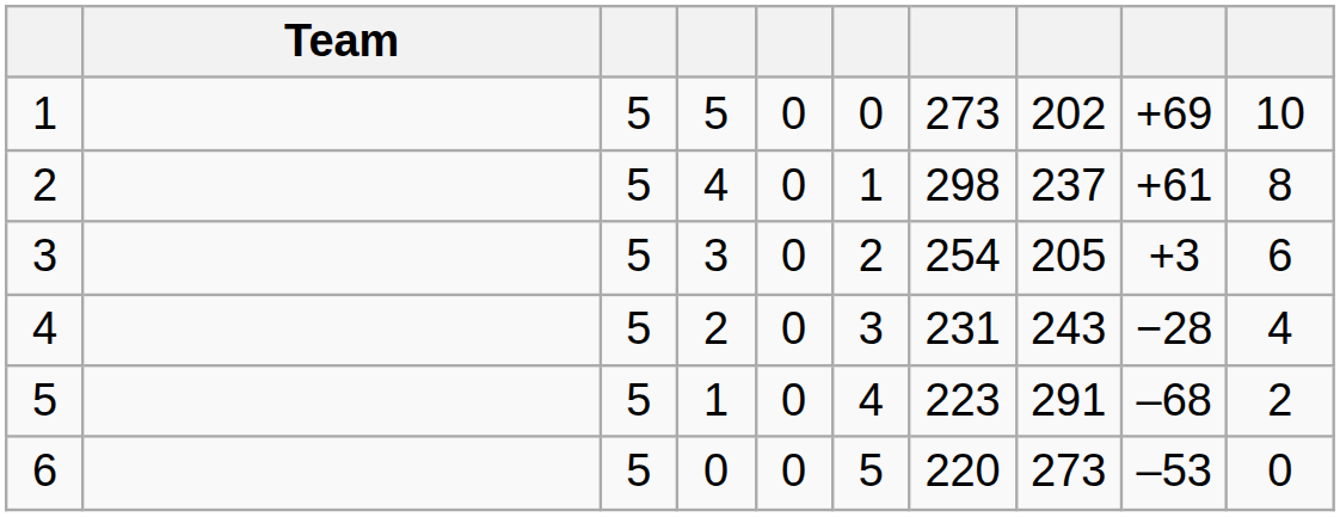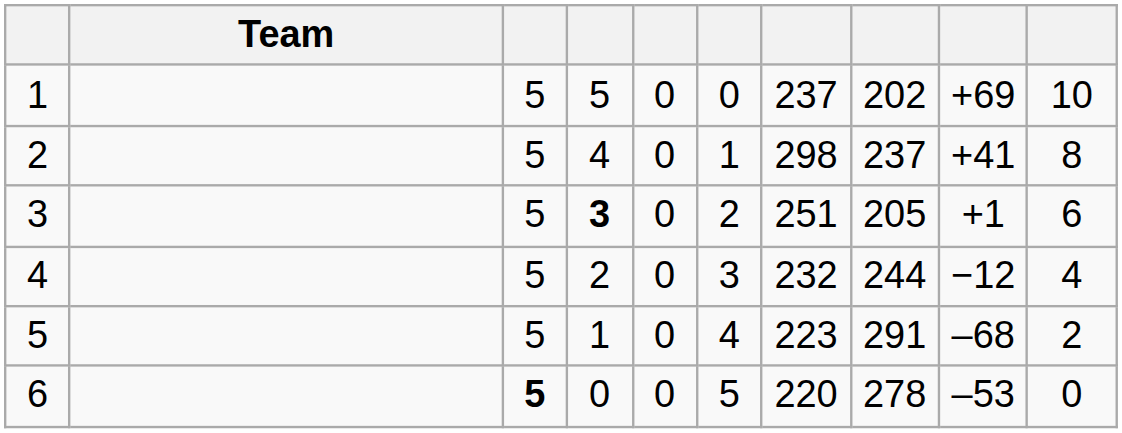row 2 | column 7: 273 -> 237
row 3 | column 9: +61 -> +41
row 4 | column 4: normal -> bold
row 4 | column 7: 254 -> 251
row 4 | column 9: +3 -> +1
row 5 | column 7: 231 -> 232
row 5 | column 8: 243 -> 244
row 5 | column 9: −28 -> −12
row 7 | column 3: normal -> bold
row 7 | column 8: 273 -> 278
